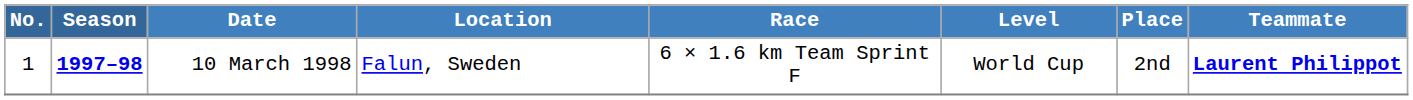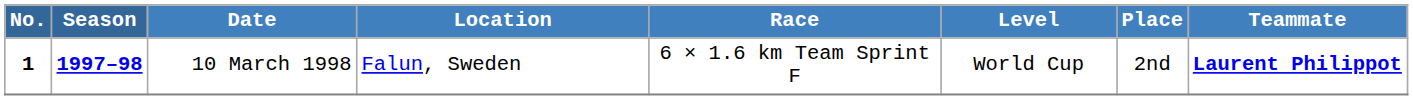10 March 1998 | No.: normal -> bold
